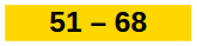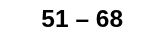row 1 | column 1: gold background -> no background
